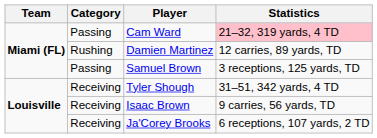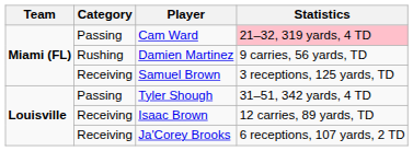Damien Martinez | Statistics: 12 carries, 89 yards, TD -> 9 carries, 56 yards, TD
Samuel Brown | Category: Passing -> Receiving
Tyler Shough | Category: Receiving -> Passing
Isaac Brown | Statistics: 9 carries, 56 yards, TD -> 12 carries, 89 yards, TD
